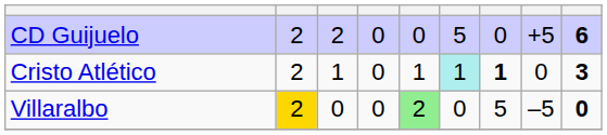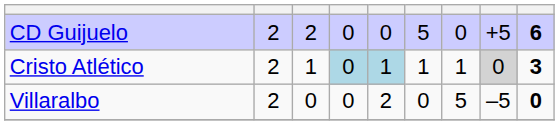Cristo Atlético | column 4: no background -> lightblue background
Cristo Atlético | column 5: no background -> lightblue background
Cristo Atlético | column 6: paleturquoise background -> no background
Cristo Atlético | column 7: bold -> normal
Cristo Atlético | column 8: no background -> lightgrey background
Villaralbo | column 2: gold background -> no background
Villaralbo | column 5: lightgreen background -> no background
